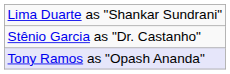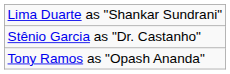row 3 | column 1: lavender background -> no background
